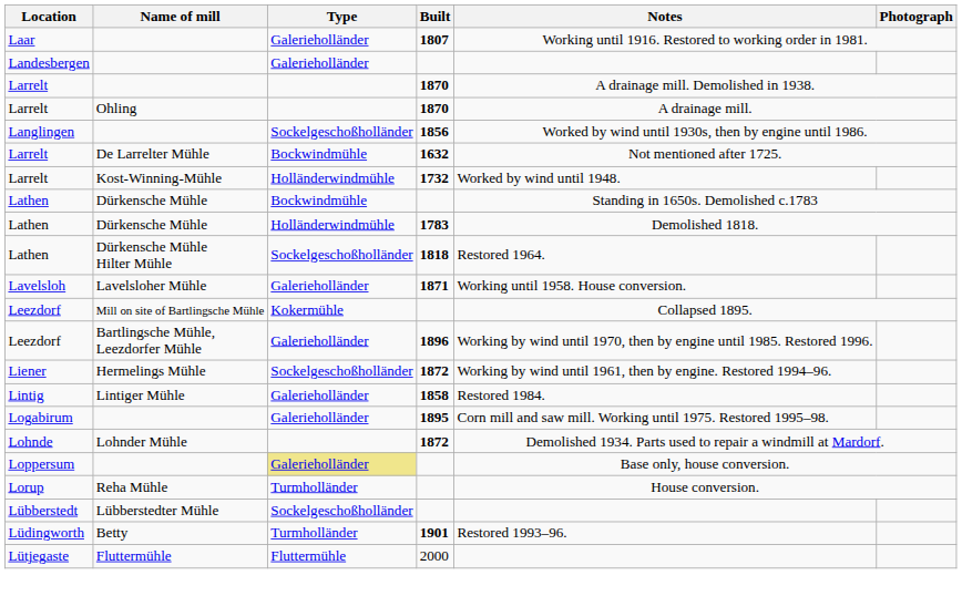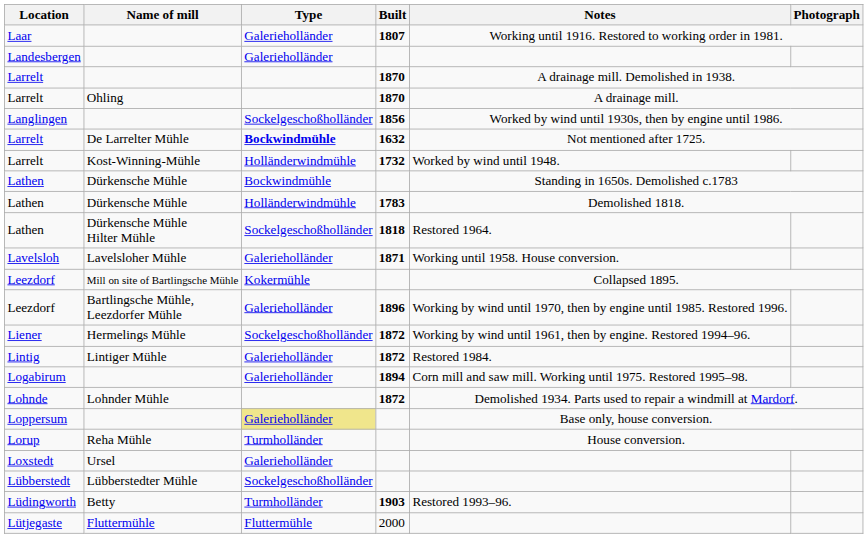Larrelt / De Larrelter Mühle | Type: normal -> bold
Lintig | Built: 1858 -> 1872
Logabirum | Built: 1895 -> 1894
+ row: Loxstedt | Ursel | Galerieholländer
Lüdingworth | Built: 1901 -> 1903
